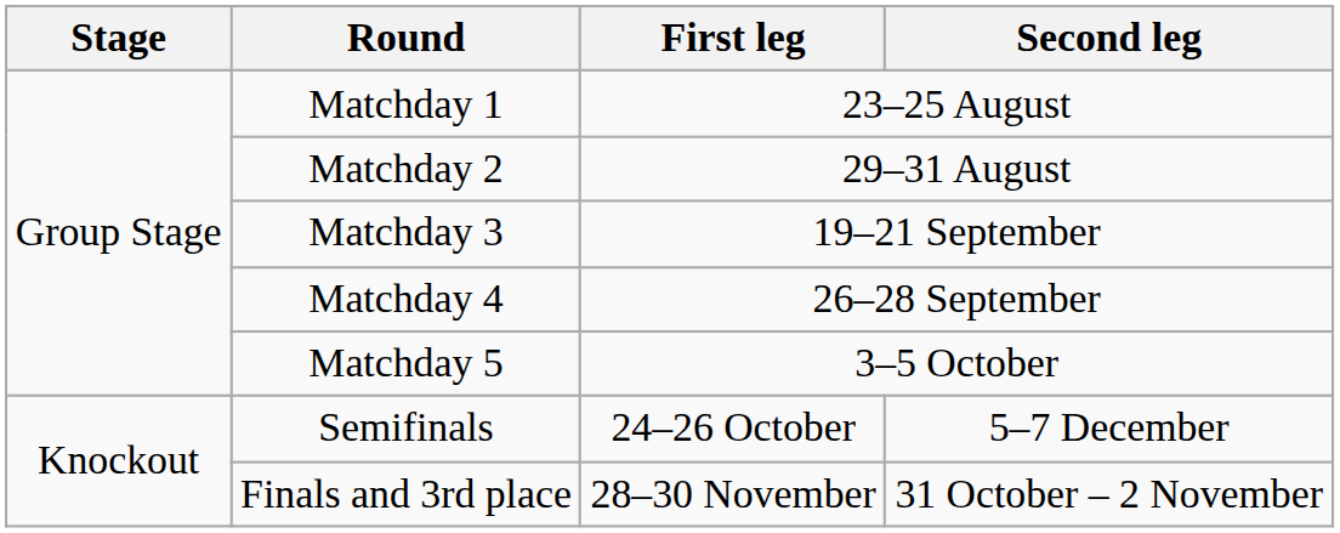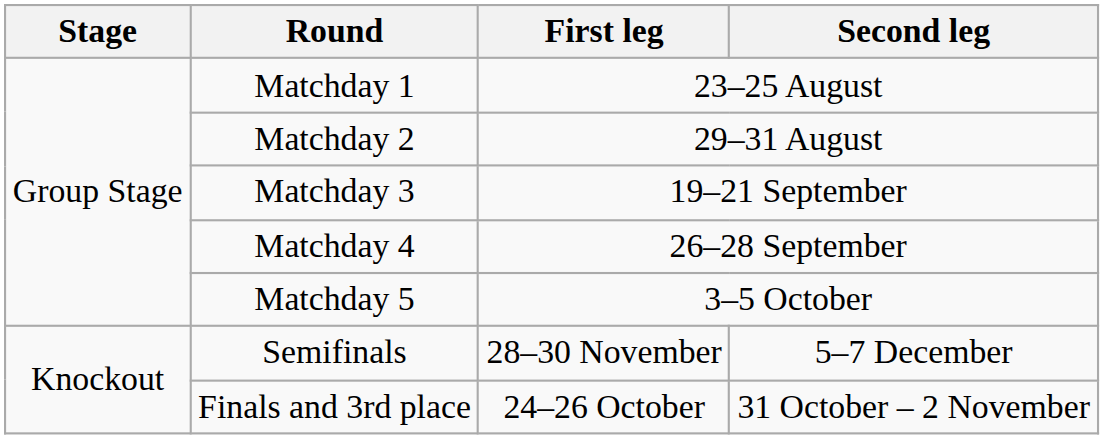Semifinals | First leg: 24–26 October -> 28–30 November
Finals and 3rd place | First leg: 28–30 November -> 24–26 October
